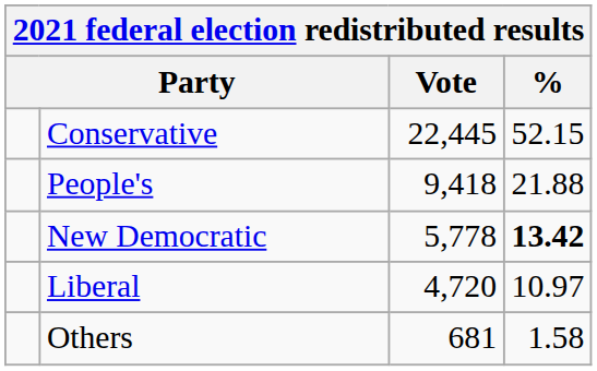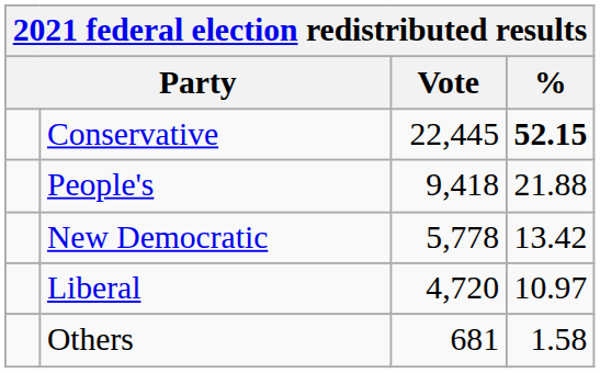Conservative | %: normal -> bold
New Democratic | %: bold -> normal
